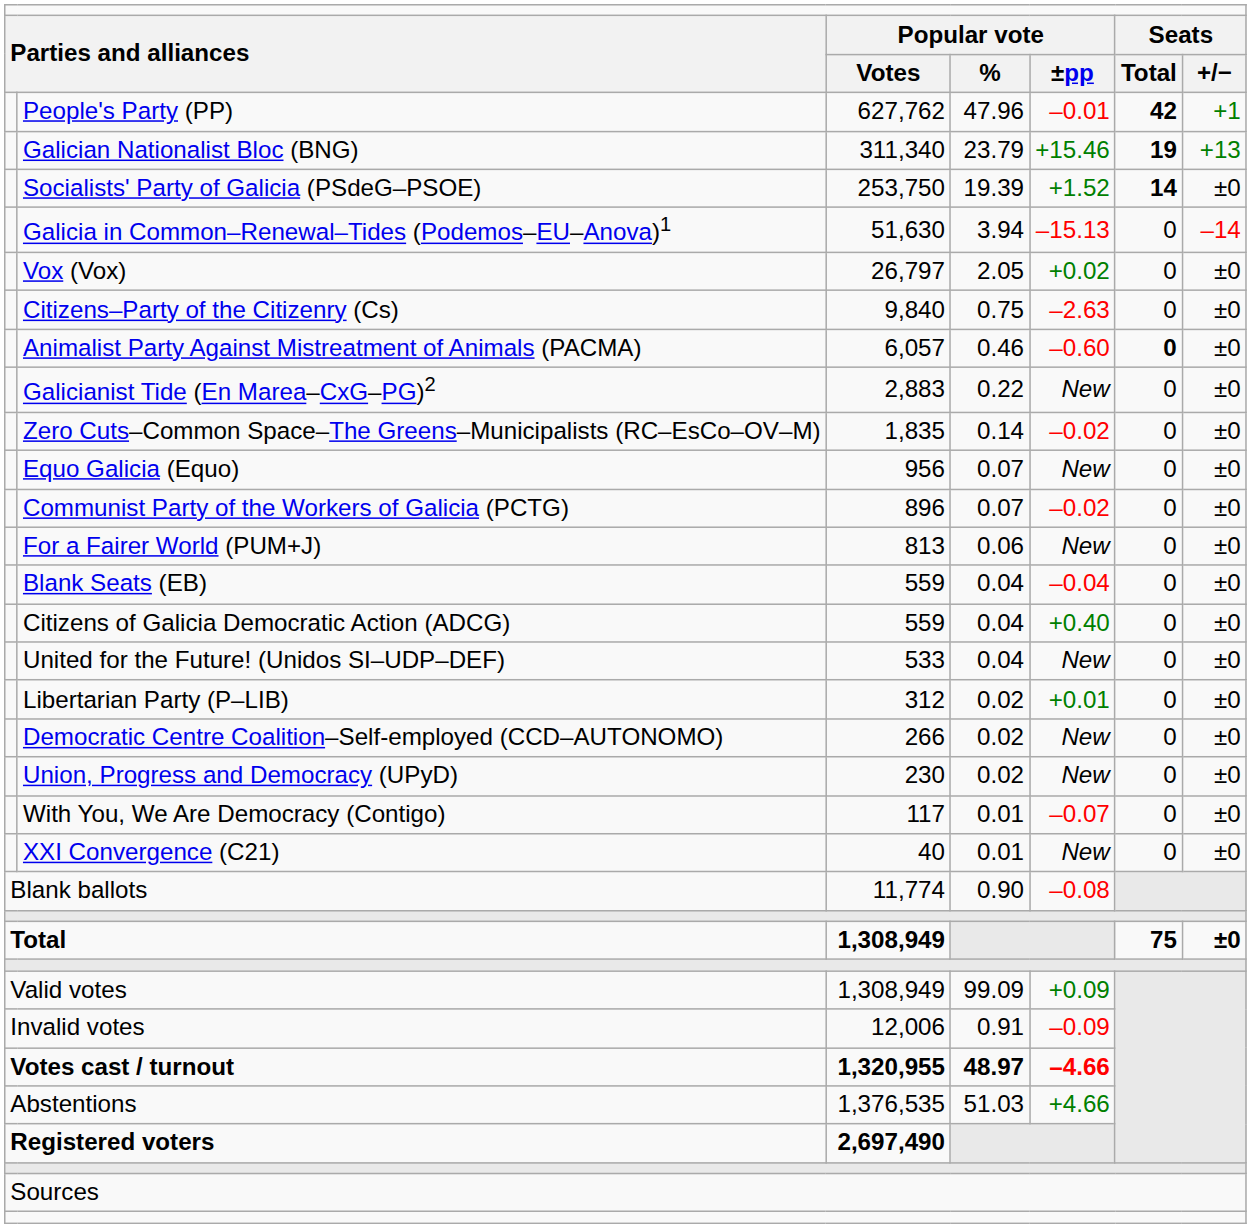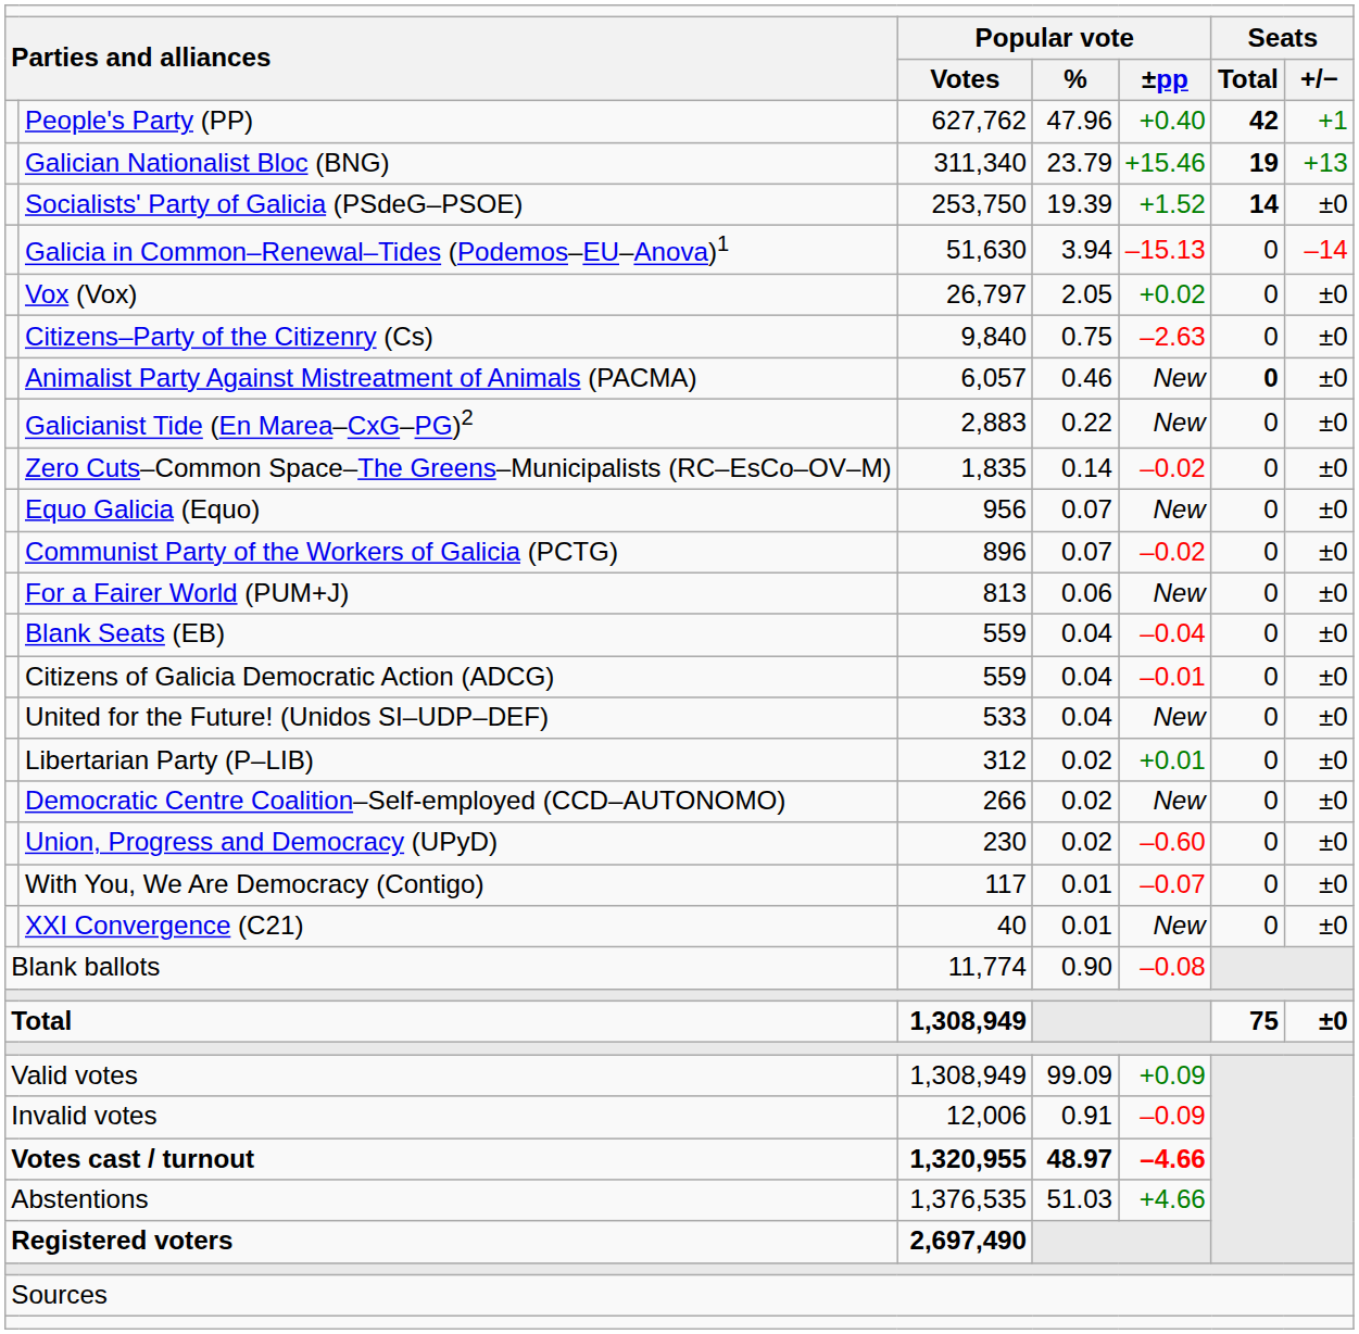People's Party (PP) | column 5: –0.01 -> +0.40
Animalist Party Against Mistreatment of Animals (PACMA) | column 5: –0.60 -> New
Citizens of Galicia Democratic Action (ADCG) | column 5: +0.40 -> –0.01
Union, Progress and Democracy (UPyD) | column 5: New -> –0.60
